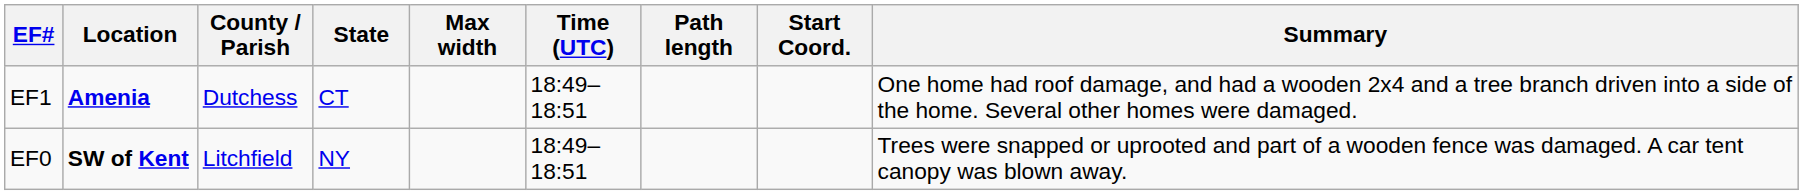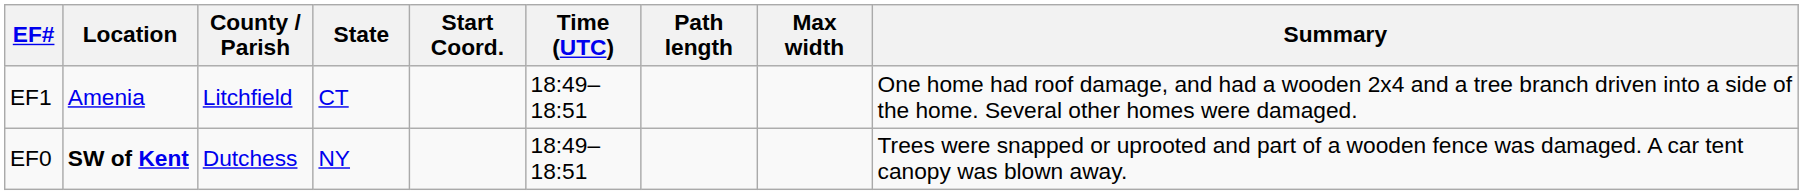columns swapped: Start Coord. <-> Max width
EF1 | Location: bold -> normal
EF1 | County / Parish: Dutchess -> Litchfield
EF0 | County / Parish: Litchfield -> Dutchess
